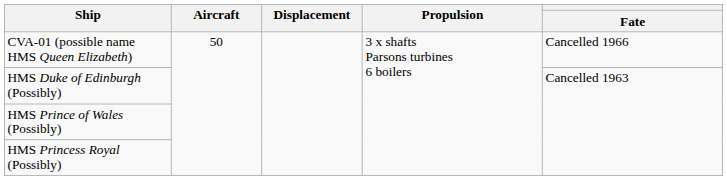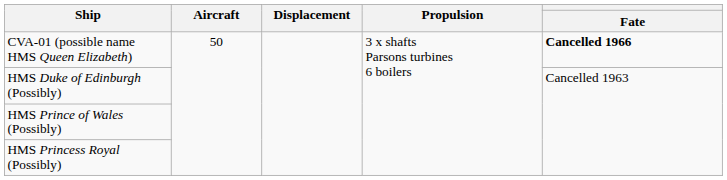CVA-01 (possible name HMS Queen Elizabeth) | Fate: normal -> bold
